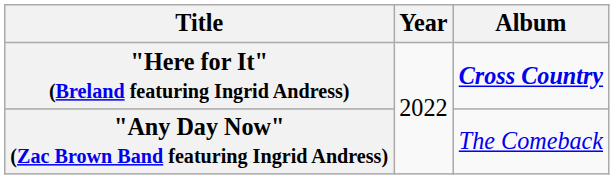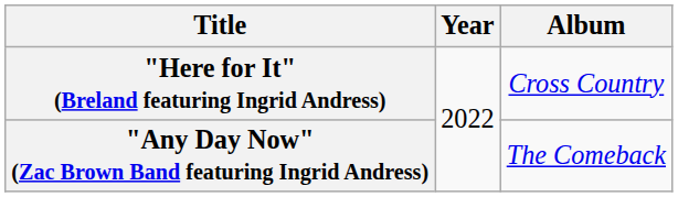"Here for It" (Breland featuring Ingrid Andress) | Album: bold -> normal
